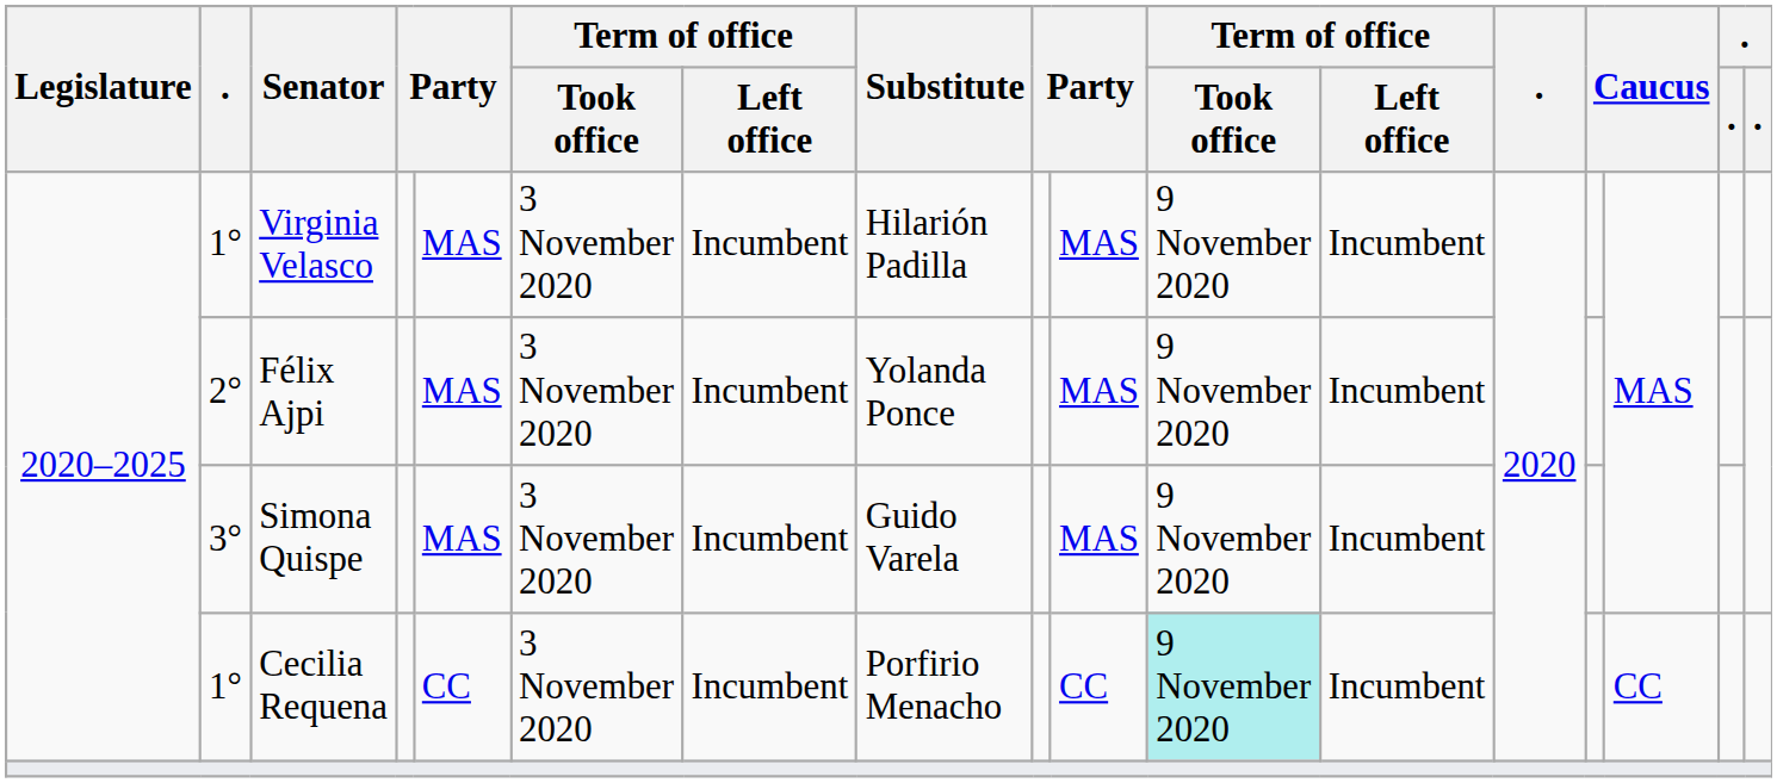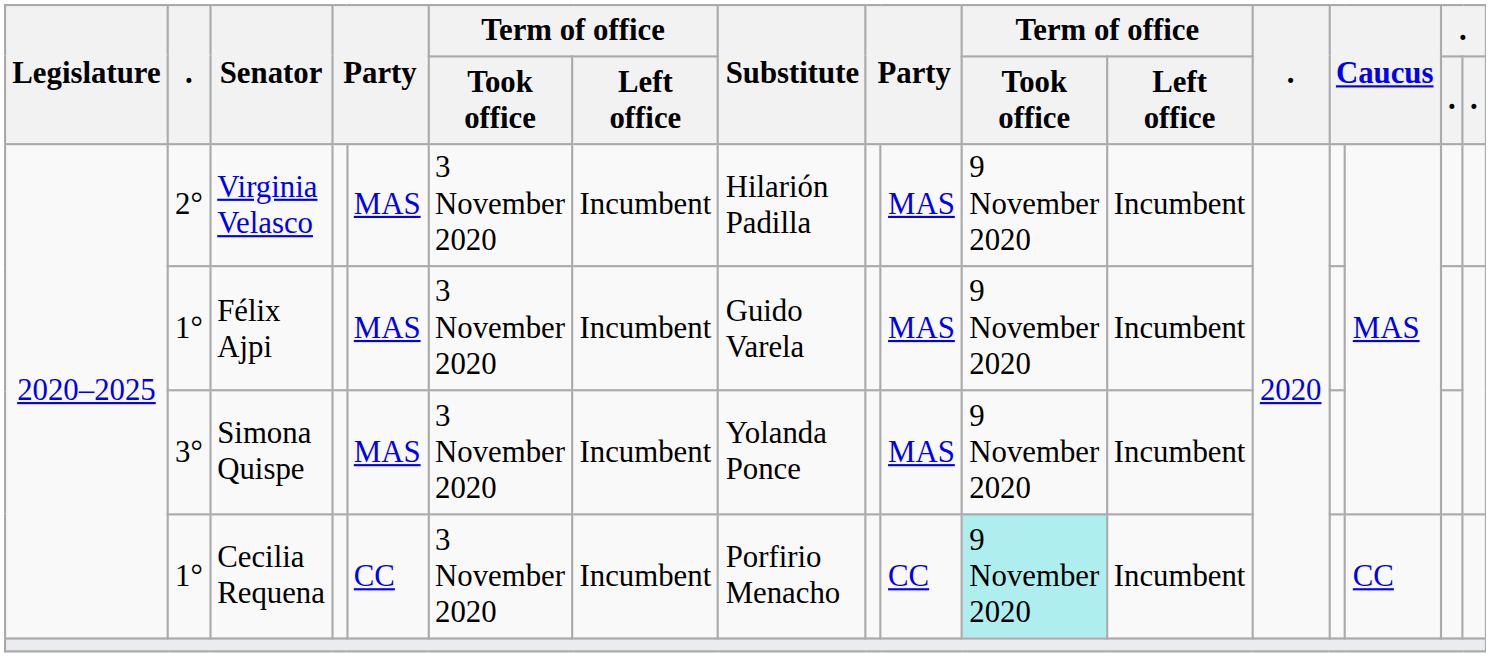Virginia Velasco | column 2: 1° -> 2°
Félix Ajpi | column 2: 2° -> 1°
Félix Ajpi | Substitute: Yolanda Ponce -> Guido Varela
Simona Quispe | Substitute: Guido Varela -> Yolanda Ponce
